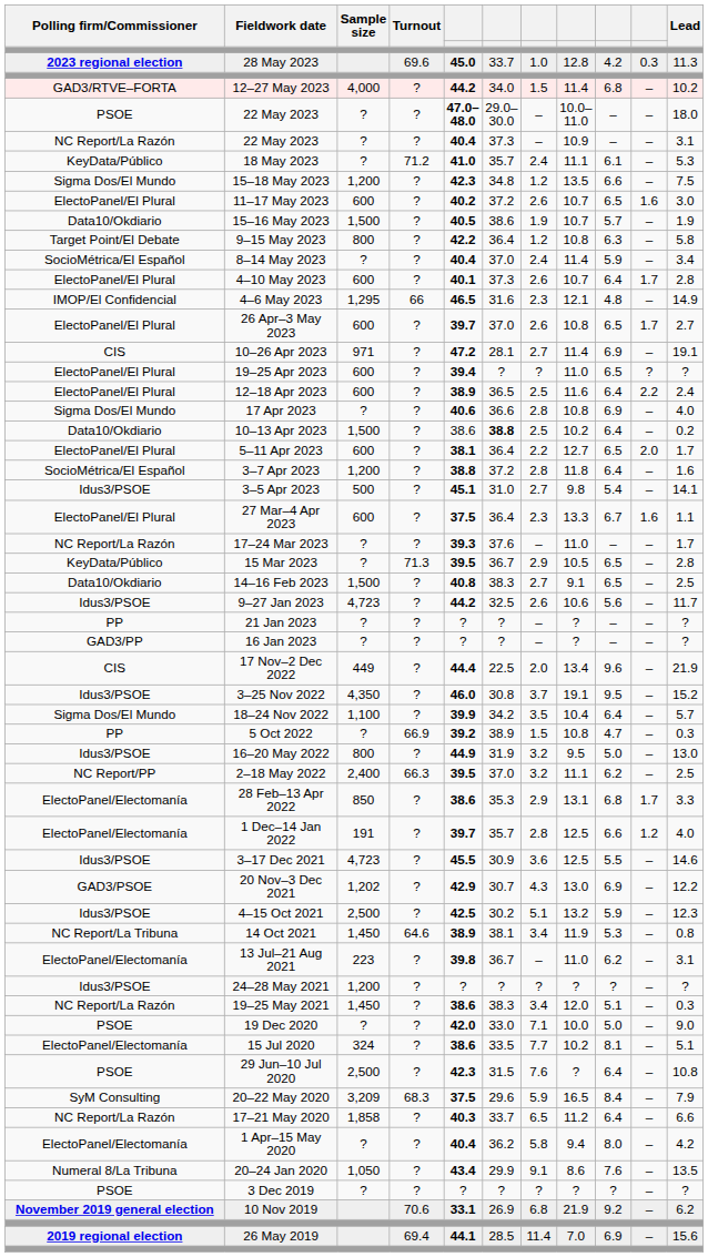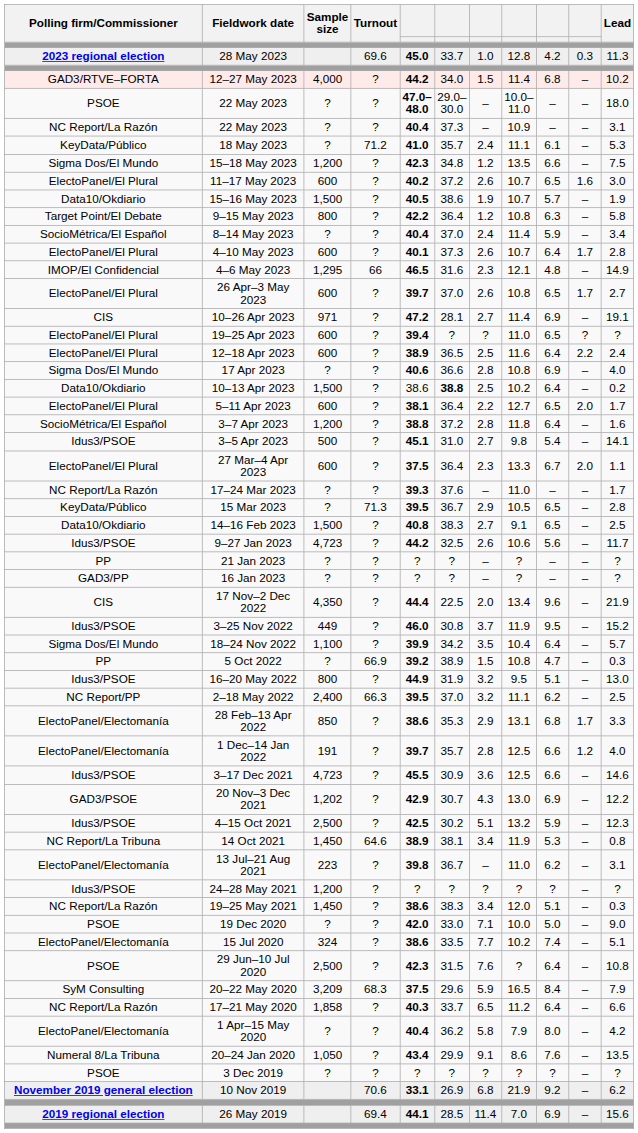27 Mar–4 Apr 2023 | column 10: 1.6 -> 2.0
17 Nov–2 Dec 2022 | Sample size: 449 -> 4,350
3–25 Nov 2022 | Sample size: 4,350 -> 449
3–25 Nov 2022 | column 8: 19.1 -> 11.9
16–20 May 2022 | column 9: 5.0 -> 5.1
3–17 Dec 2021 | column 9: 5.5 -> 6.6
15 Jul 2020 | column 9: 8.1 -> 7.4
1 Apr–15 May 2020 | column 8: 9.4 -> 7.9
